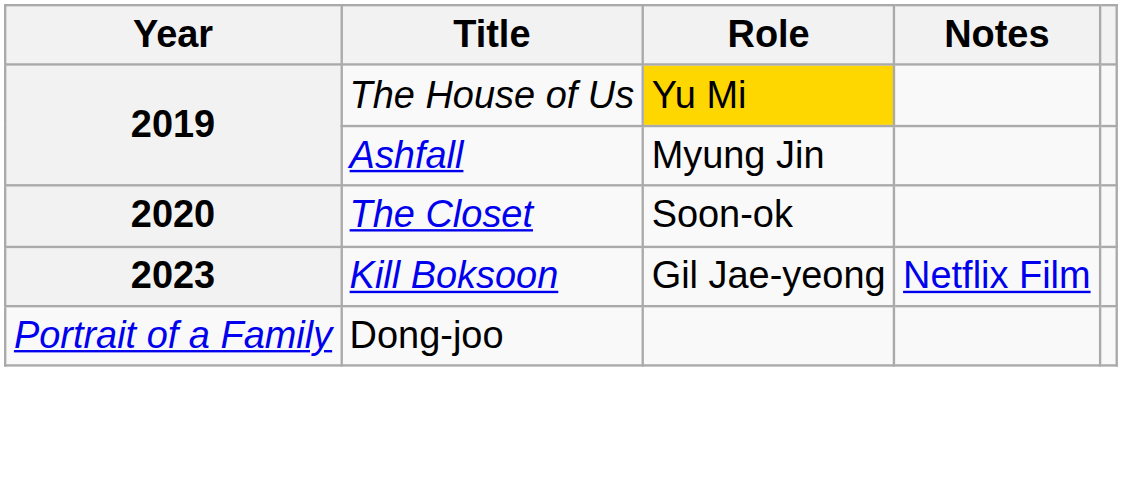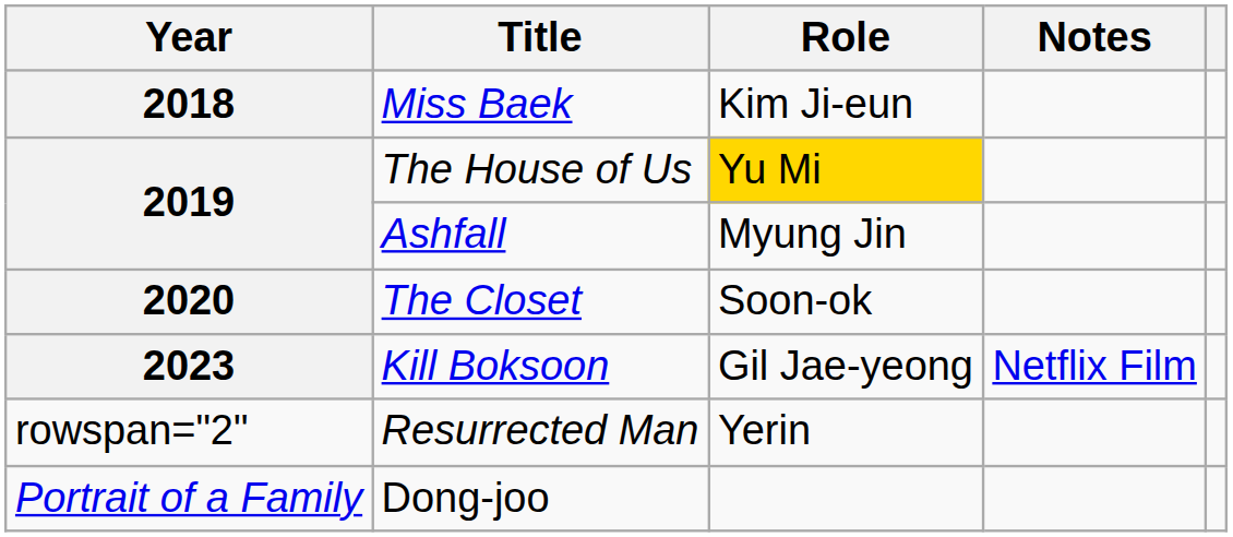+ row: 2018 | Miss Baek | Kim Ji-eun
+ row: rowspan="2" | Resurrected Man | Yerin
